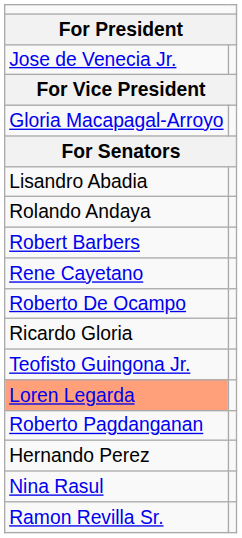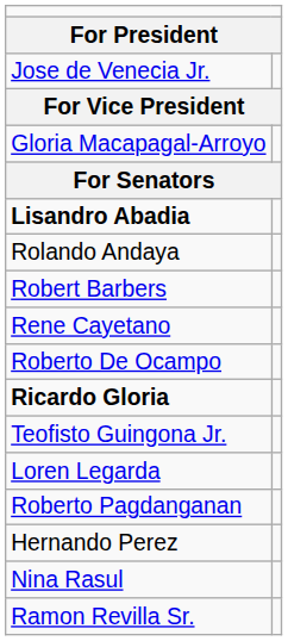Lisandro Abadia | column 1: normal -> bold
Ricardo Gloria | column 1: normal -> bold
Loren Legarda | column 1: lightsalmon background -> no background
